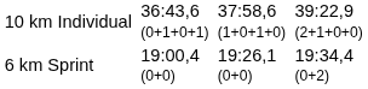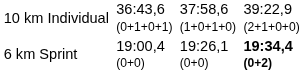6 km Sprint | column 4: normal -> bold
